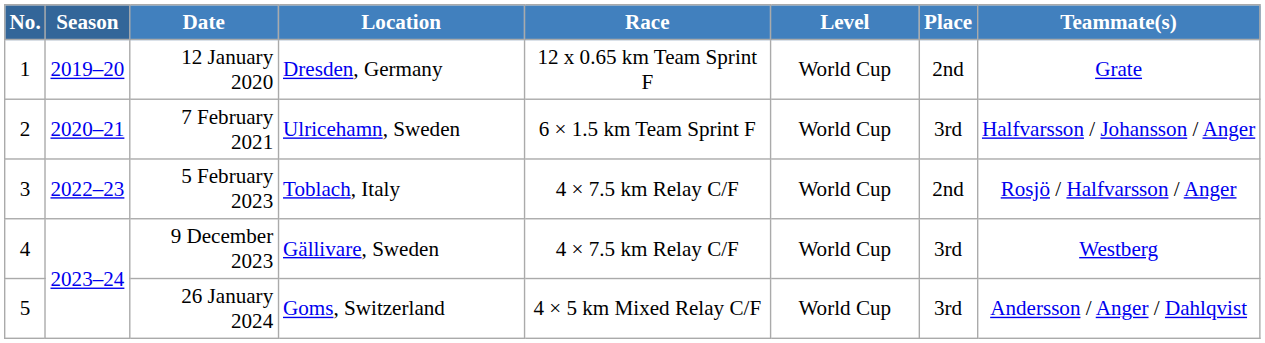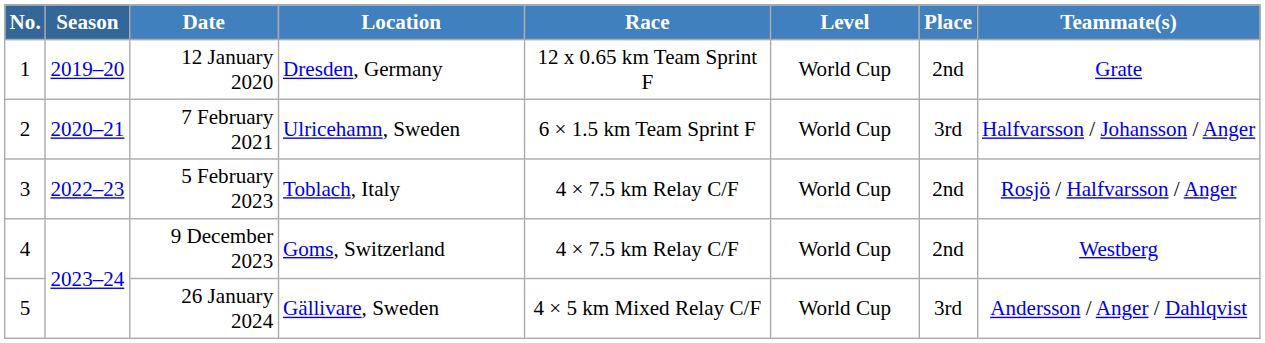9 December 2023 | Location: Gällivare, Sweden -> Goms, Switzerland
9 December 2023 | Place: 3rd -> 2nd
26 January 2024 | Location: Goms, Switzerland -> Gällivare, Sweden
